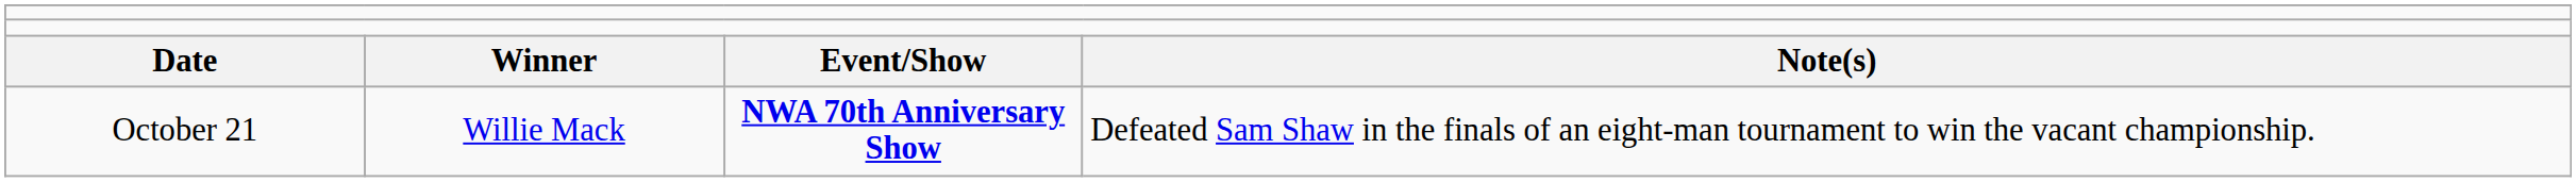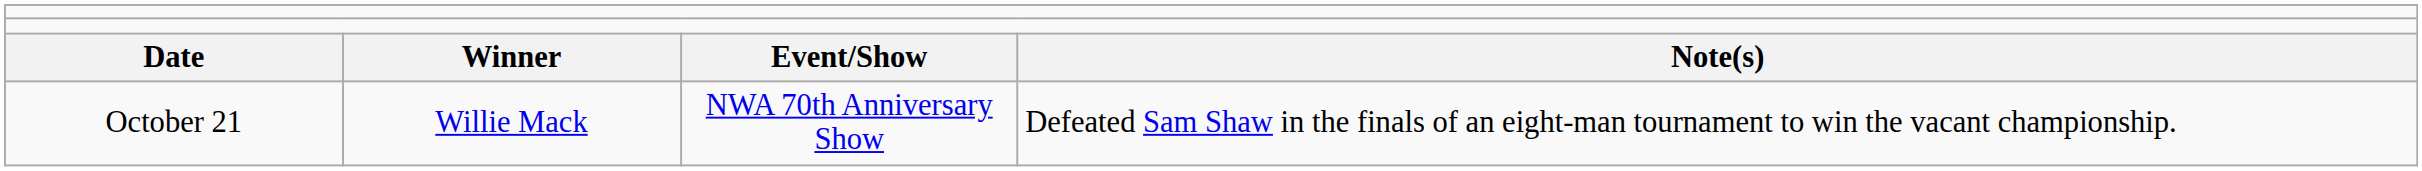October 21 | column 3: bold -> normal
